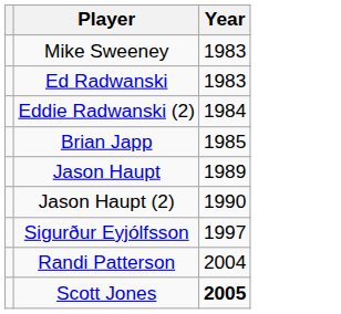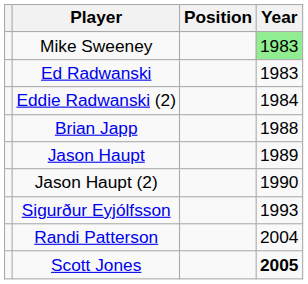+ column: Position
Mike Sweeney | Year: no background -> lightgreen background
Brian Japp | Year: 1985 -> 1988
Sigurður Eyjólfsson | Year: 1997 -> 1993
